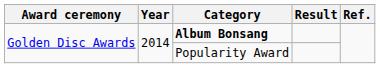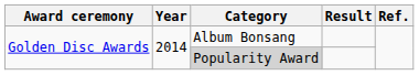Album Bonsang | Category: bold -> normal
Popularity Award | Category: no background -> lightgrey background
